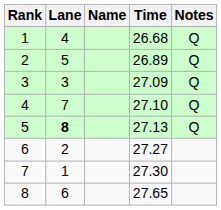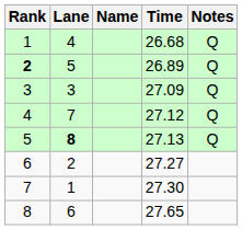row 3 | Rank: normal -> bold
row 5 | Time: 27.10 -> 27.12
